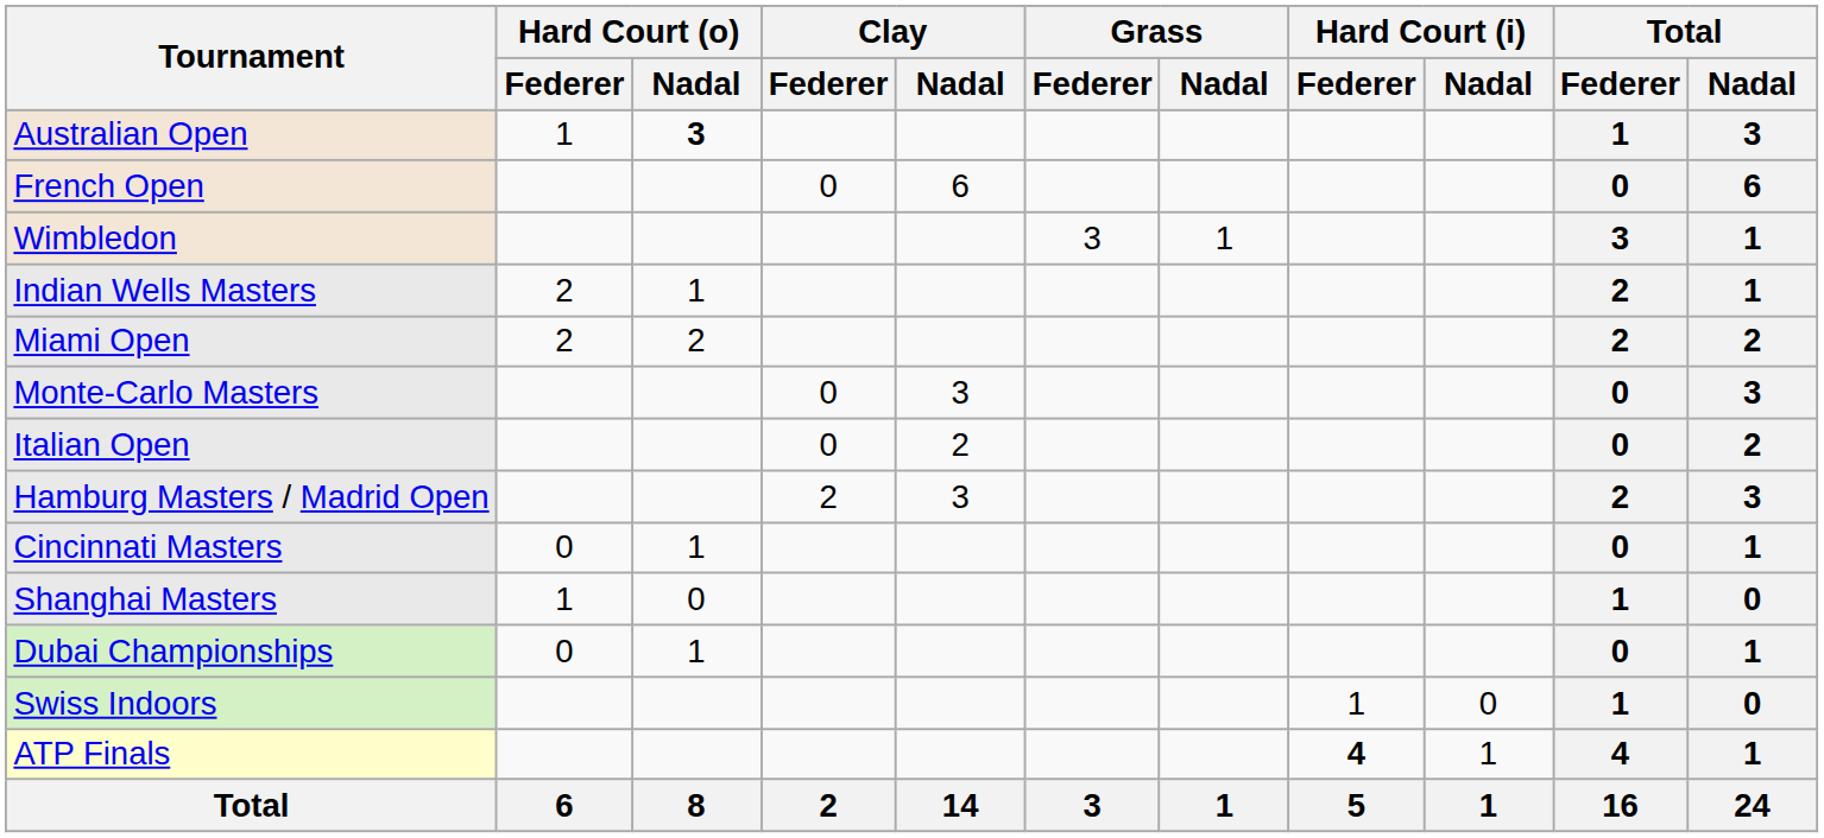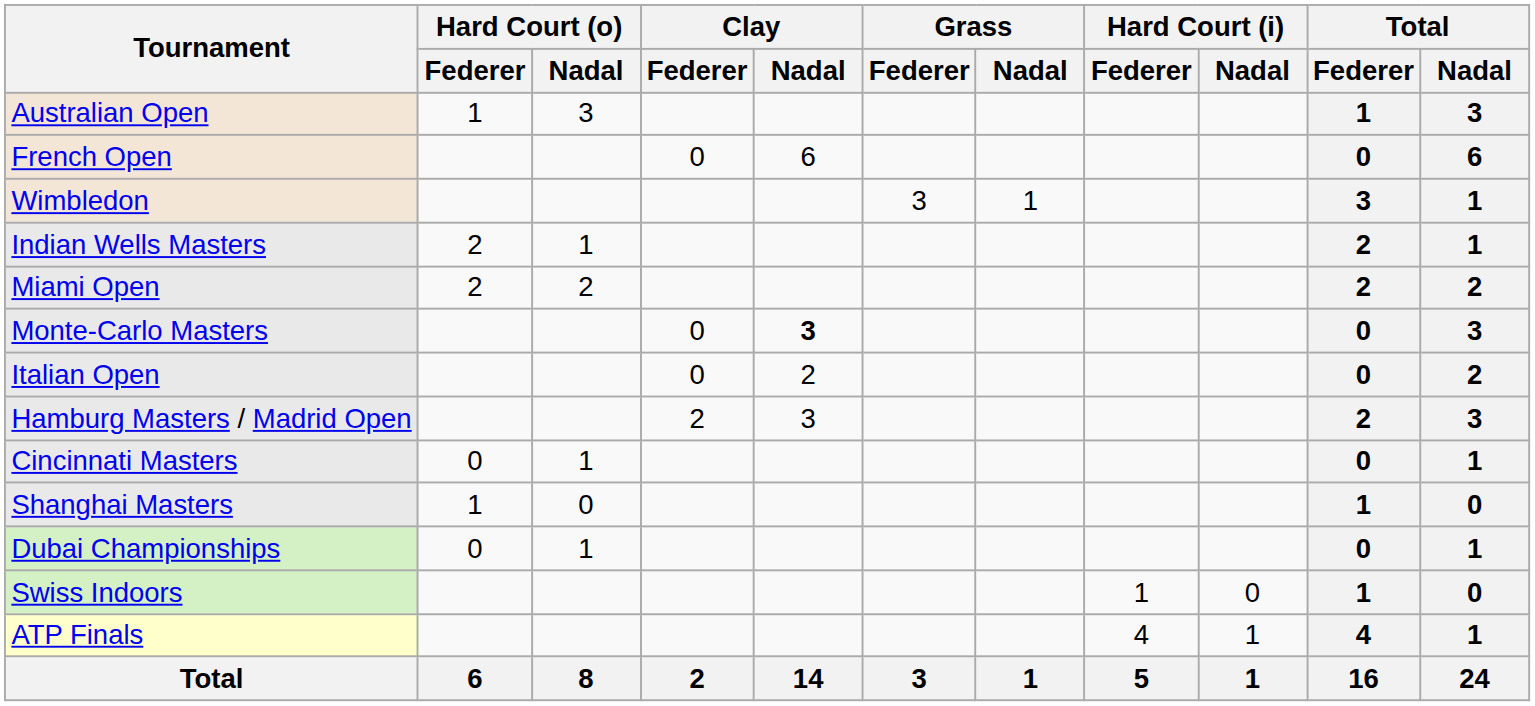Australian Open | Hard Court (o) / Nadal: bold -> normal
Monte-Carlo Masters | Clay / Nadal: normal -> bold
ATP Finals | Hard Court (i) / Federer: bold -> normal
